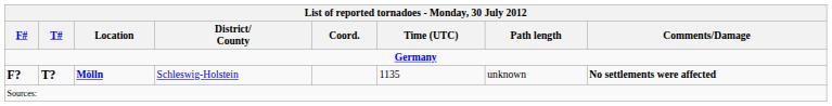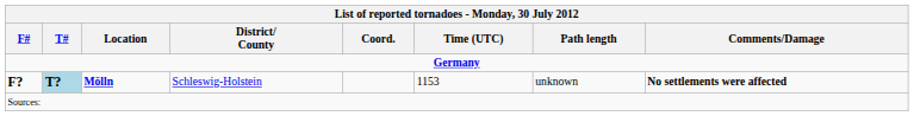F? | T#: no background -> lightblue background
F? | Time (UTC): 1135 -> 1153
